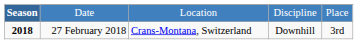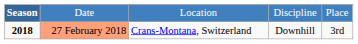2018 | column 2: no background -> lightsalmon background
